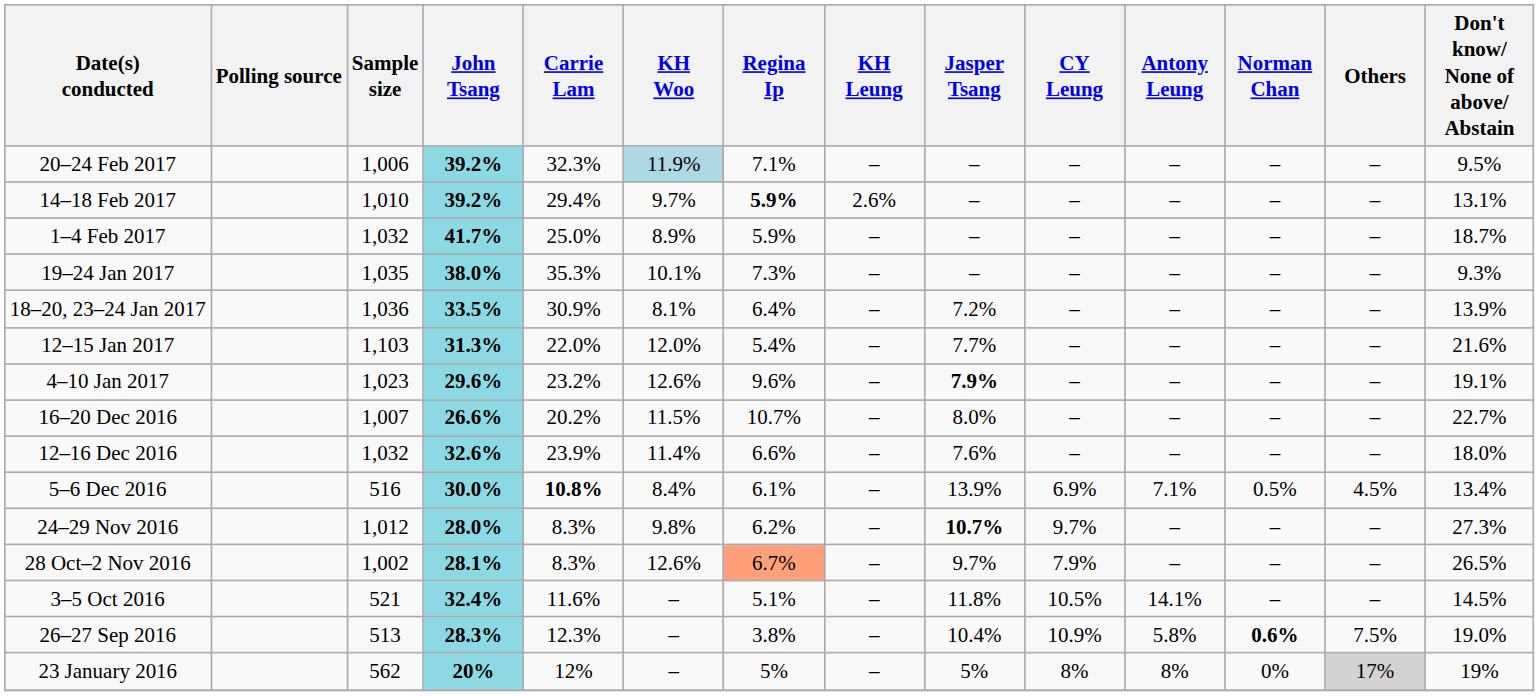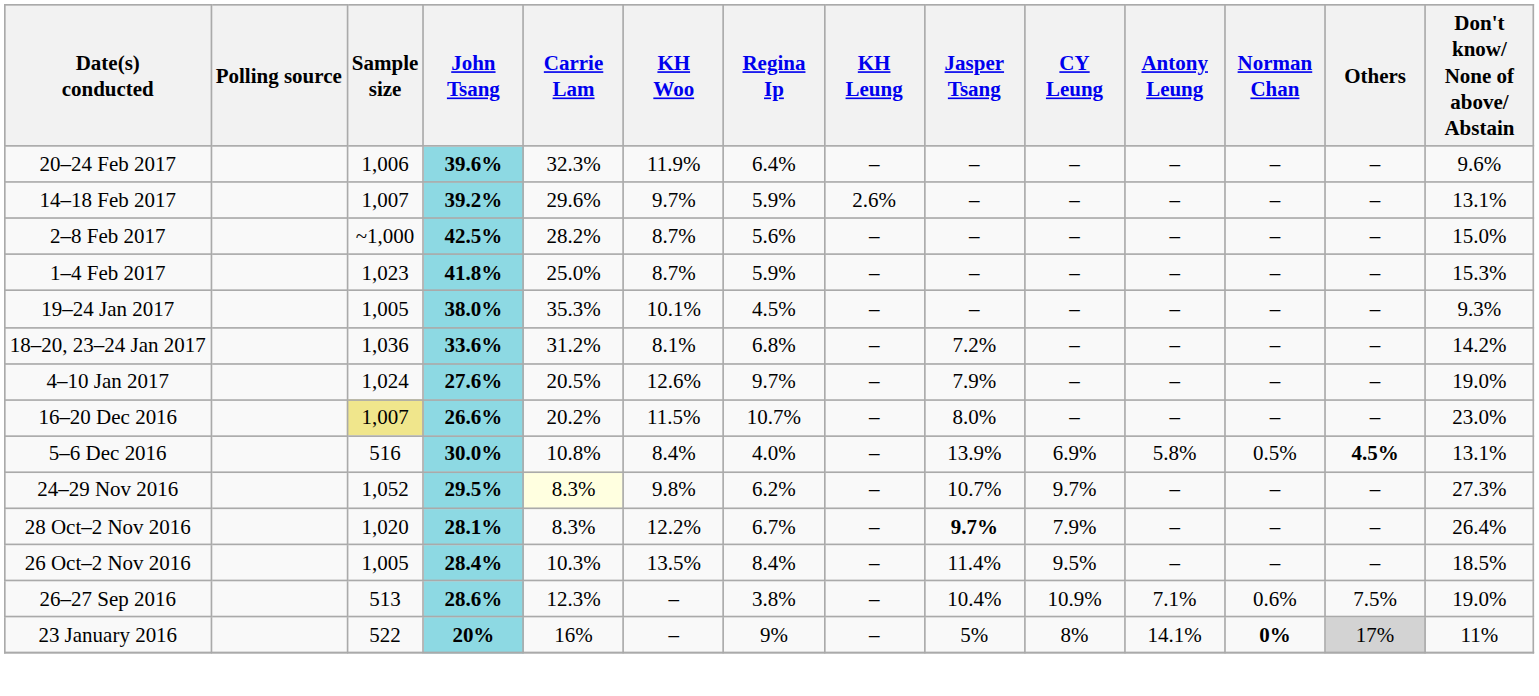20–24 Feb 2017 | John Tsang: 39.2% -> 39.6%
20–24 Feb 2017 | KH Woo: lightblue background -> no background
20–24 Feb 2017 | Regina Ip: 7.1% -> 6.4%
20–24 Feb 2017 | Don't know/ None of above/ Abstain: 9.5% -> 9.6%
14–18 Feb 2017 | Sample size: 1,010 -> 1,007
14–18 Feb 2017 | Carrie Lam: 29.4% -> 29.6%
14–18 Feb 2017 | Regina Ip: bold -> normal
+ row: 2–8 Feb 2017 | ~1,000 | 42.5% | 28.2% | 8.7% | 5.6% | – | – | – | – | – | – | 15.0%
1–4 Feb 2017 | Sample size: 1,032 -> 1,023
1–4 Feb 2017 | John Tsang: 41.7% -> 41.8%
1–4 Feb 2017 | KH Woo: 8.9% -> 8.7%
1–4 Feb 2017 | Don't know/ None of above/ Abstain: 18.7% -> 15.3%
19–24 Jan 2017 | Sample size: 1,035 -> 1,005
19–24 Jan 2017 | Regina Ip: 7.3% -> 4.5%
18–20, 23–24 Jan 2017 | John Tsang: 33.5% -> 33.6%
18–20, 23–24 Jan 2017 | Carrie Lam: 30.9% -> 31.2%
18–20, 23–24 Jan 2017 | Regina Ip: 6.4% -> 6.8%
18–20, 23–24 Jan 2017 | Don't know/ None of above/ Abstain: 13.9% -> 14.2%
- row: 12–15 Jan 2017 | 1,103 | 31.3% | 22.0% | 12.0% | 5.4% | – | 7.7% | – | – | – | – | 21.6%
4–10 Jan 2017 | Sample size: 1,023 -> 1,024
4–10 Jan 2017 | John Tsang: 29.6% -> 27.6%
4–10 Jan 2017 | Carrie Lam: 23.2% -> 20.5%
4–10 Jan 2017 | Regina Ip: 9.6% -> 9.7%
4–10 Jan 2017 | Jasper Tsang: bold -> normal
4–10 Jan 2017 | Don't know/ None of above/ Abstain: 19.1% -> 19.0%
16–20 Dec 2016 | Sample size: no background -> khaki background
16–20 Dec 2016 | Don't know/ None of above/ Abstain: 22.7% -> 23.0%
- row: 12–16 Dec 2016 | 1,032 | 32.6% | 23.9% | 11.4% | 6.6% | – | 7.6% | – | – | – | – | 18.0%
5–6 Dec 2016 | Carrie Lam: bold -> normal
5–6 Dec 2016 | Regina Ip: 6.1% -> 4.0%
5–6 Dec 2016 | Antony Leung: 7.1% -> 5.8%
5–6 Dec 2016 | Others: normal -> bold
5–6 Dec 2016 | Don't know/ None of above/ Abstain: 13.4% -> 13.1%
24–29 Nov 2016 | Sample size: 1,012 -> 1,052
24–29 Nov 2016 | John Tsang: 28.0% -> 29.5%
24–29 Nov 2016 | Carrie Lam: no background -> lightyellow background
24–29 Nov 2016 | Jasper Tsang: bold -> normal
28 Oct–2 Nov 2016 | Sample size: 1,002 -> 1,020
28 Oct–2 Nov 2016 | KH Woo: 12.6% -> 12.2%
28 Oct–2 Nov 2016 | Regina Ip: lightsalmon background -> no background
28 Oct–2 Nov 2016 | Jasper Tsang: normal -> bold
28 Oct–2 Nov 2016 | Don't know/ None of above/ Abstain: 26.5% -> 26.4%
+ row: 26 Oct–2 Nov 2016 | 1,005 | 28.4% | 10.3% | 13.5% | 8.4% | – | 11.4% | 9.5% | – | – | – | 18.5%
- row: 3–5 Oct 2016 | 521 | 32.4% | 11.6% | – | 5.1% | – | 11.8% | 10.5% | 14.1% | – | – | 14.5%
26–27 Sep 2016 | John Tsang: 28.3% -> 28.6%
26–27 Sep 2016 | Antony Leung: 5.8% -> 7.1%
26–27 Sep 2016 | Norman Chan: bold -> normal
23 January 2016 | Sample size: 562 -> 522
23 January 2016 | Carrie Lam: 12% -> 16%
23 January 2016 | Regina Ip: 5% -> 9%
23 January 2016 | Antony Leung: 8% -> 14.1%
23 January 2016 | Norman Chan: normal -> bold
23 January 2016 | Don't know/ None of above/ Abstain: 19% -> 11%
